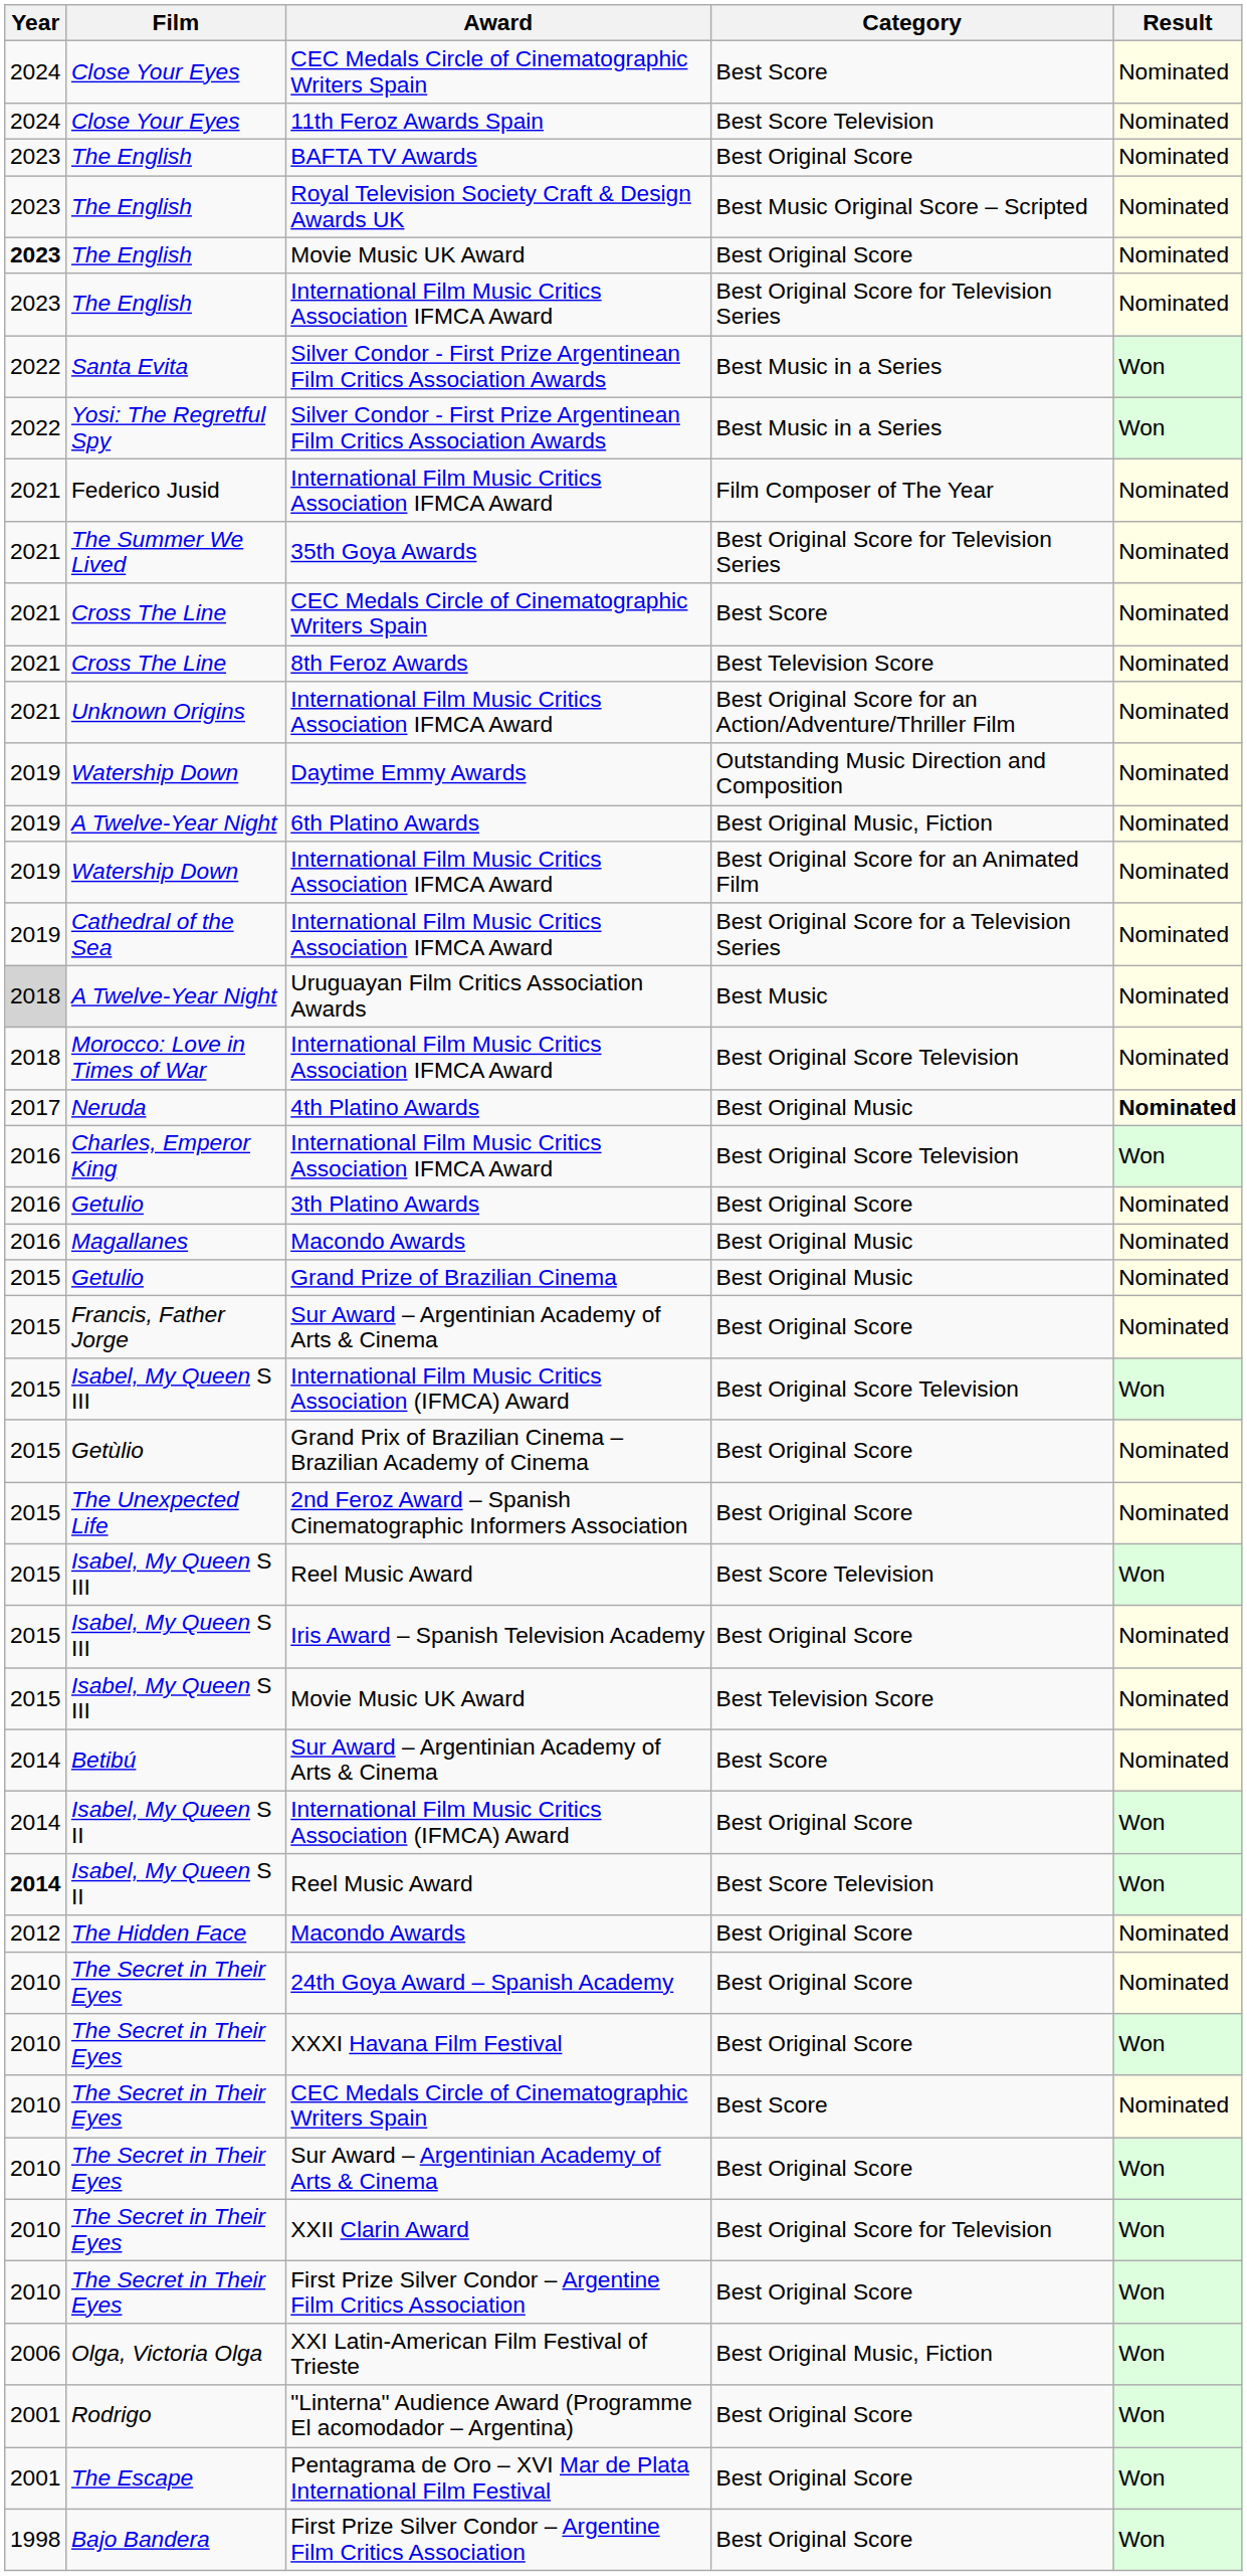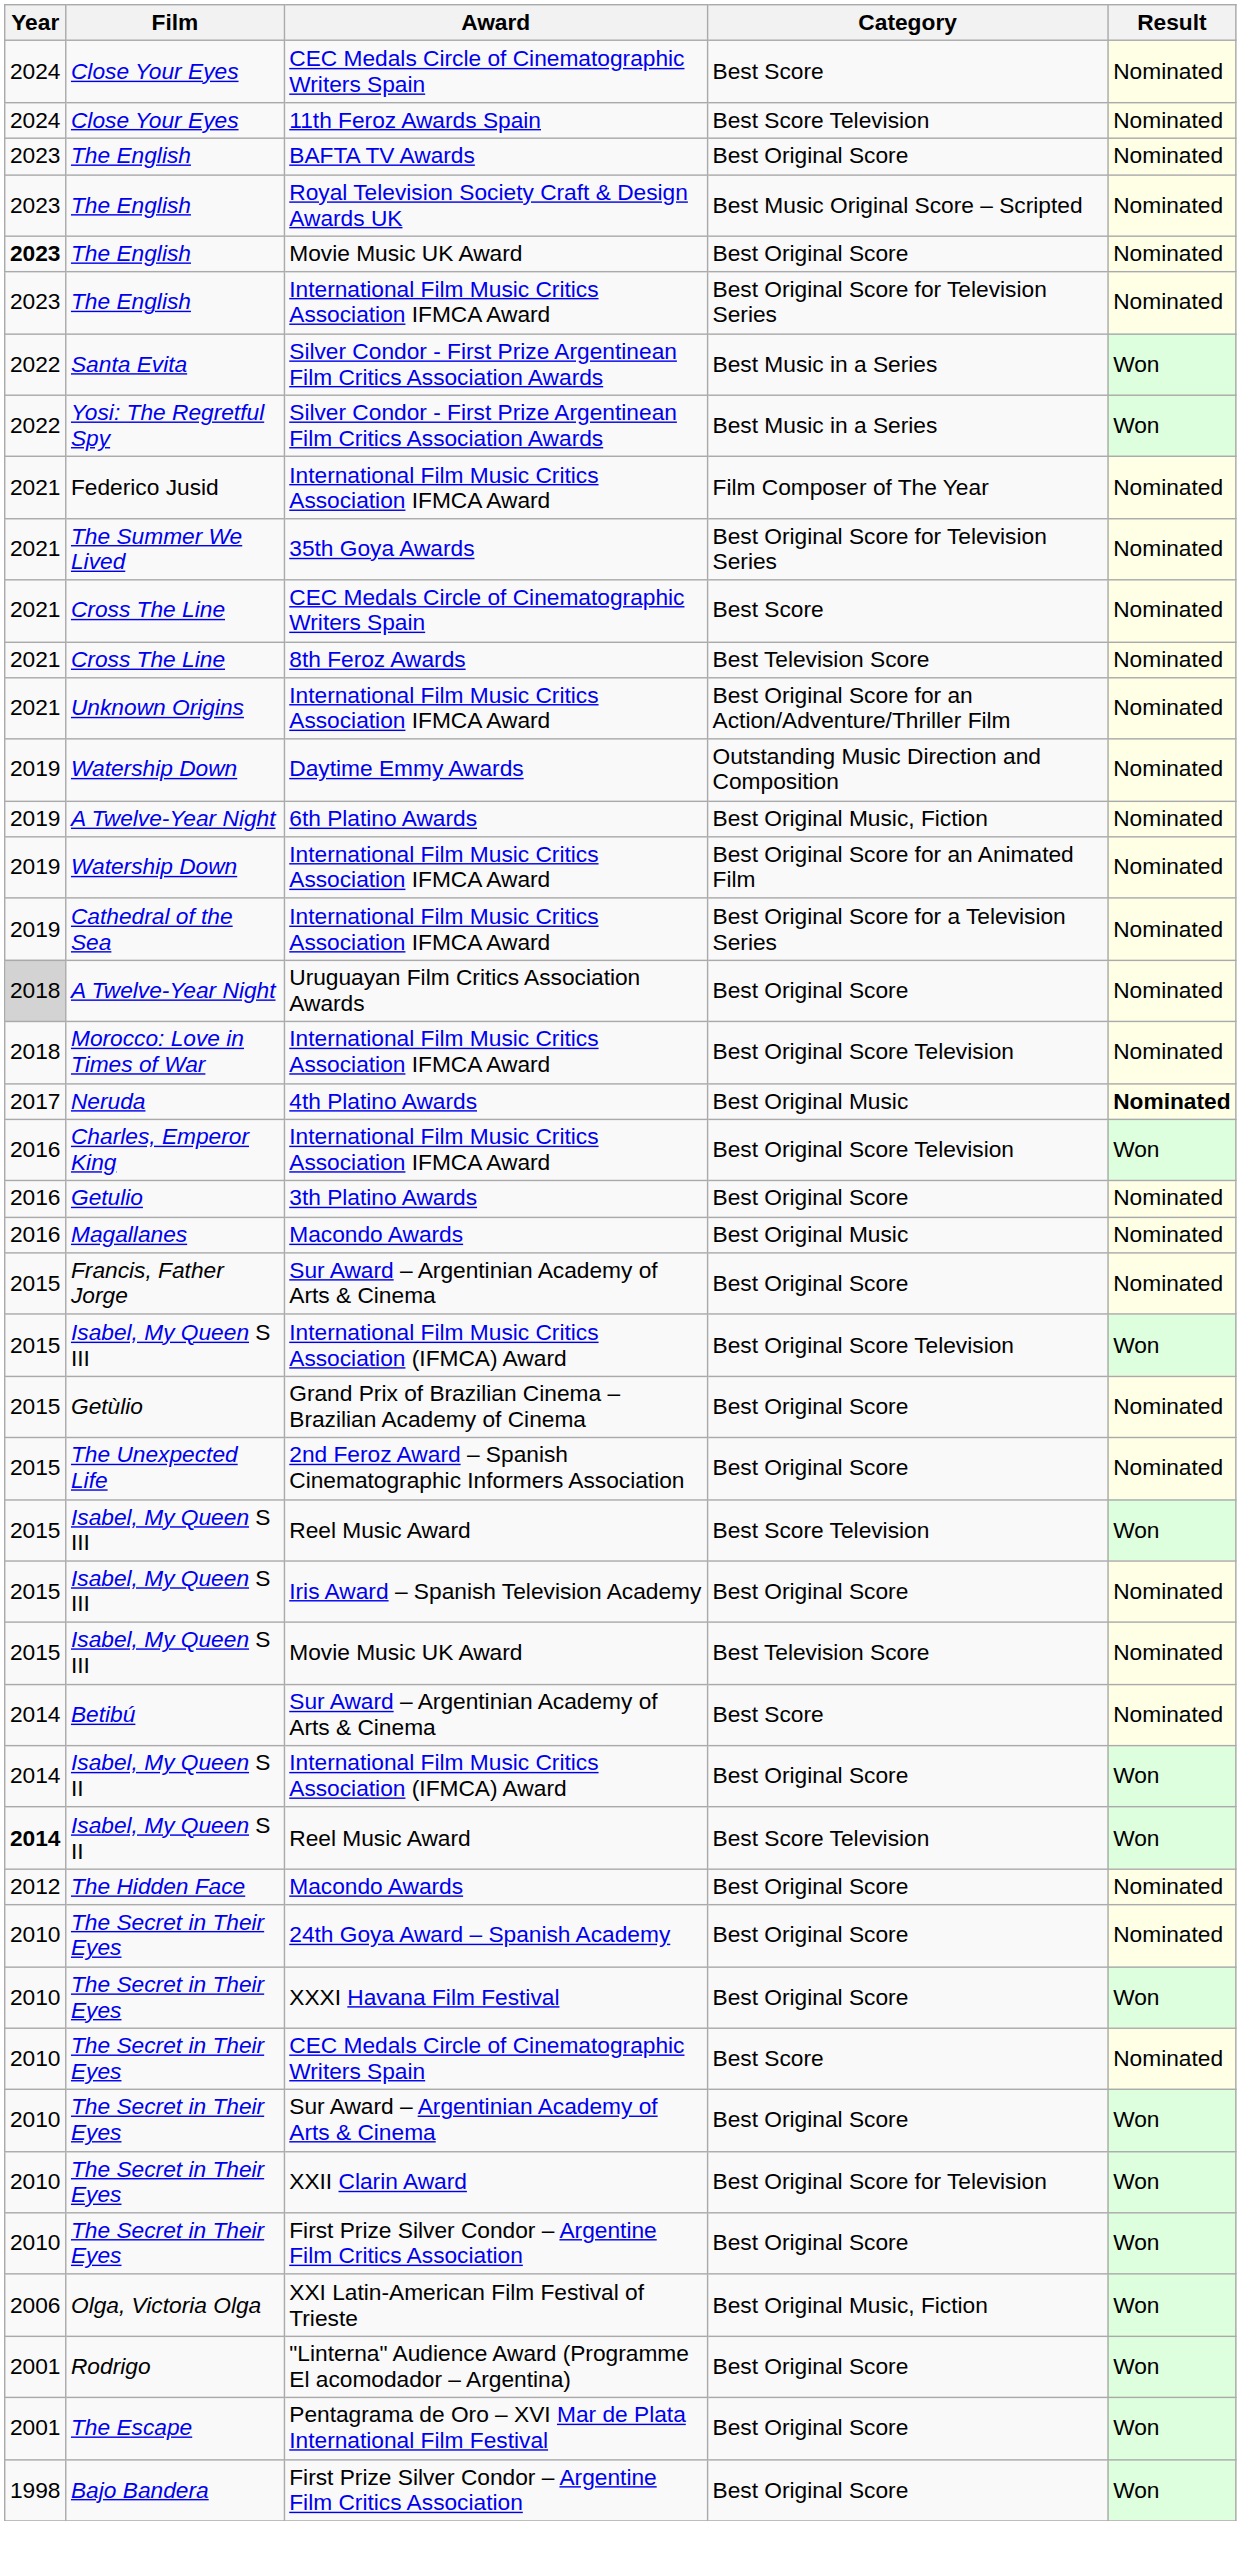Uruguayan Film Critics Association Awards | Category: Best Music -> Best Original Score
- row: 2015 | Getulio | Grand Prize of Brazilian Cinema | Best Original Music | Nominated
